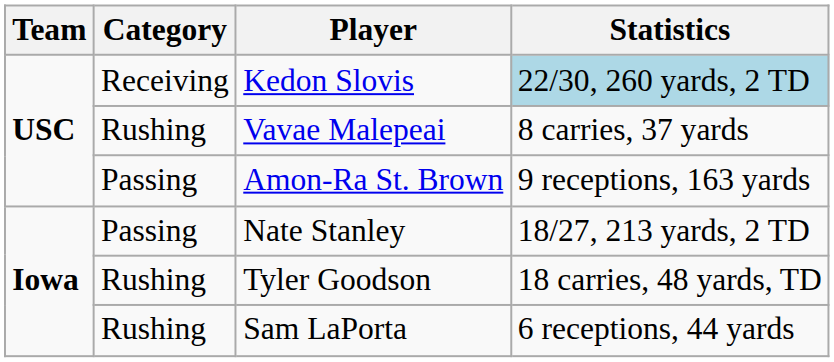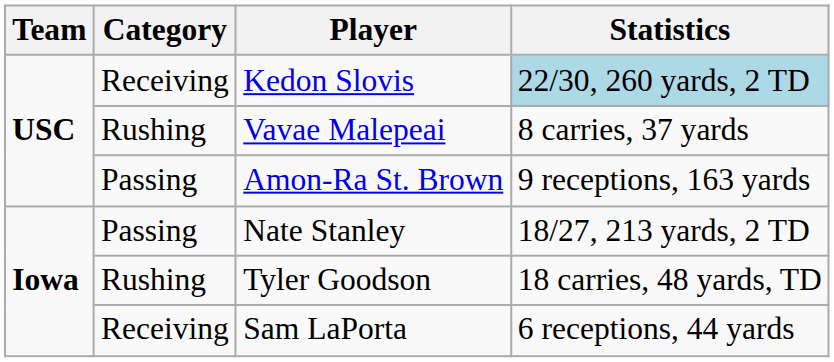Sam LaPorta | Category: Rushing -> Receiving
